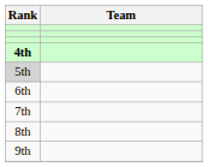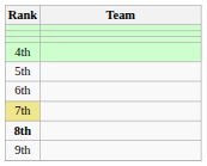row 5 | Rank: bold -> normal
row 6 | Rank: lightgrey background -> no background
row 8 | Rank: no background -> khaki background
row 9 | Rank: normal -> bold
